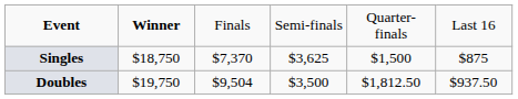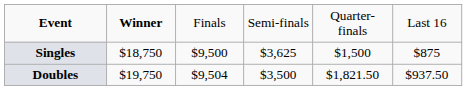Singles | column 3: $7,370 -> $9,500
Doubles | column 5: $1,812.50 -> $1,821.50
